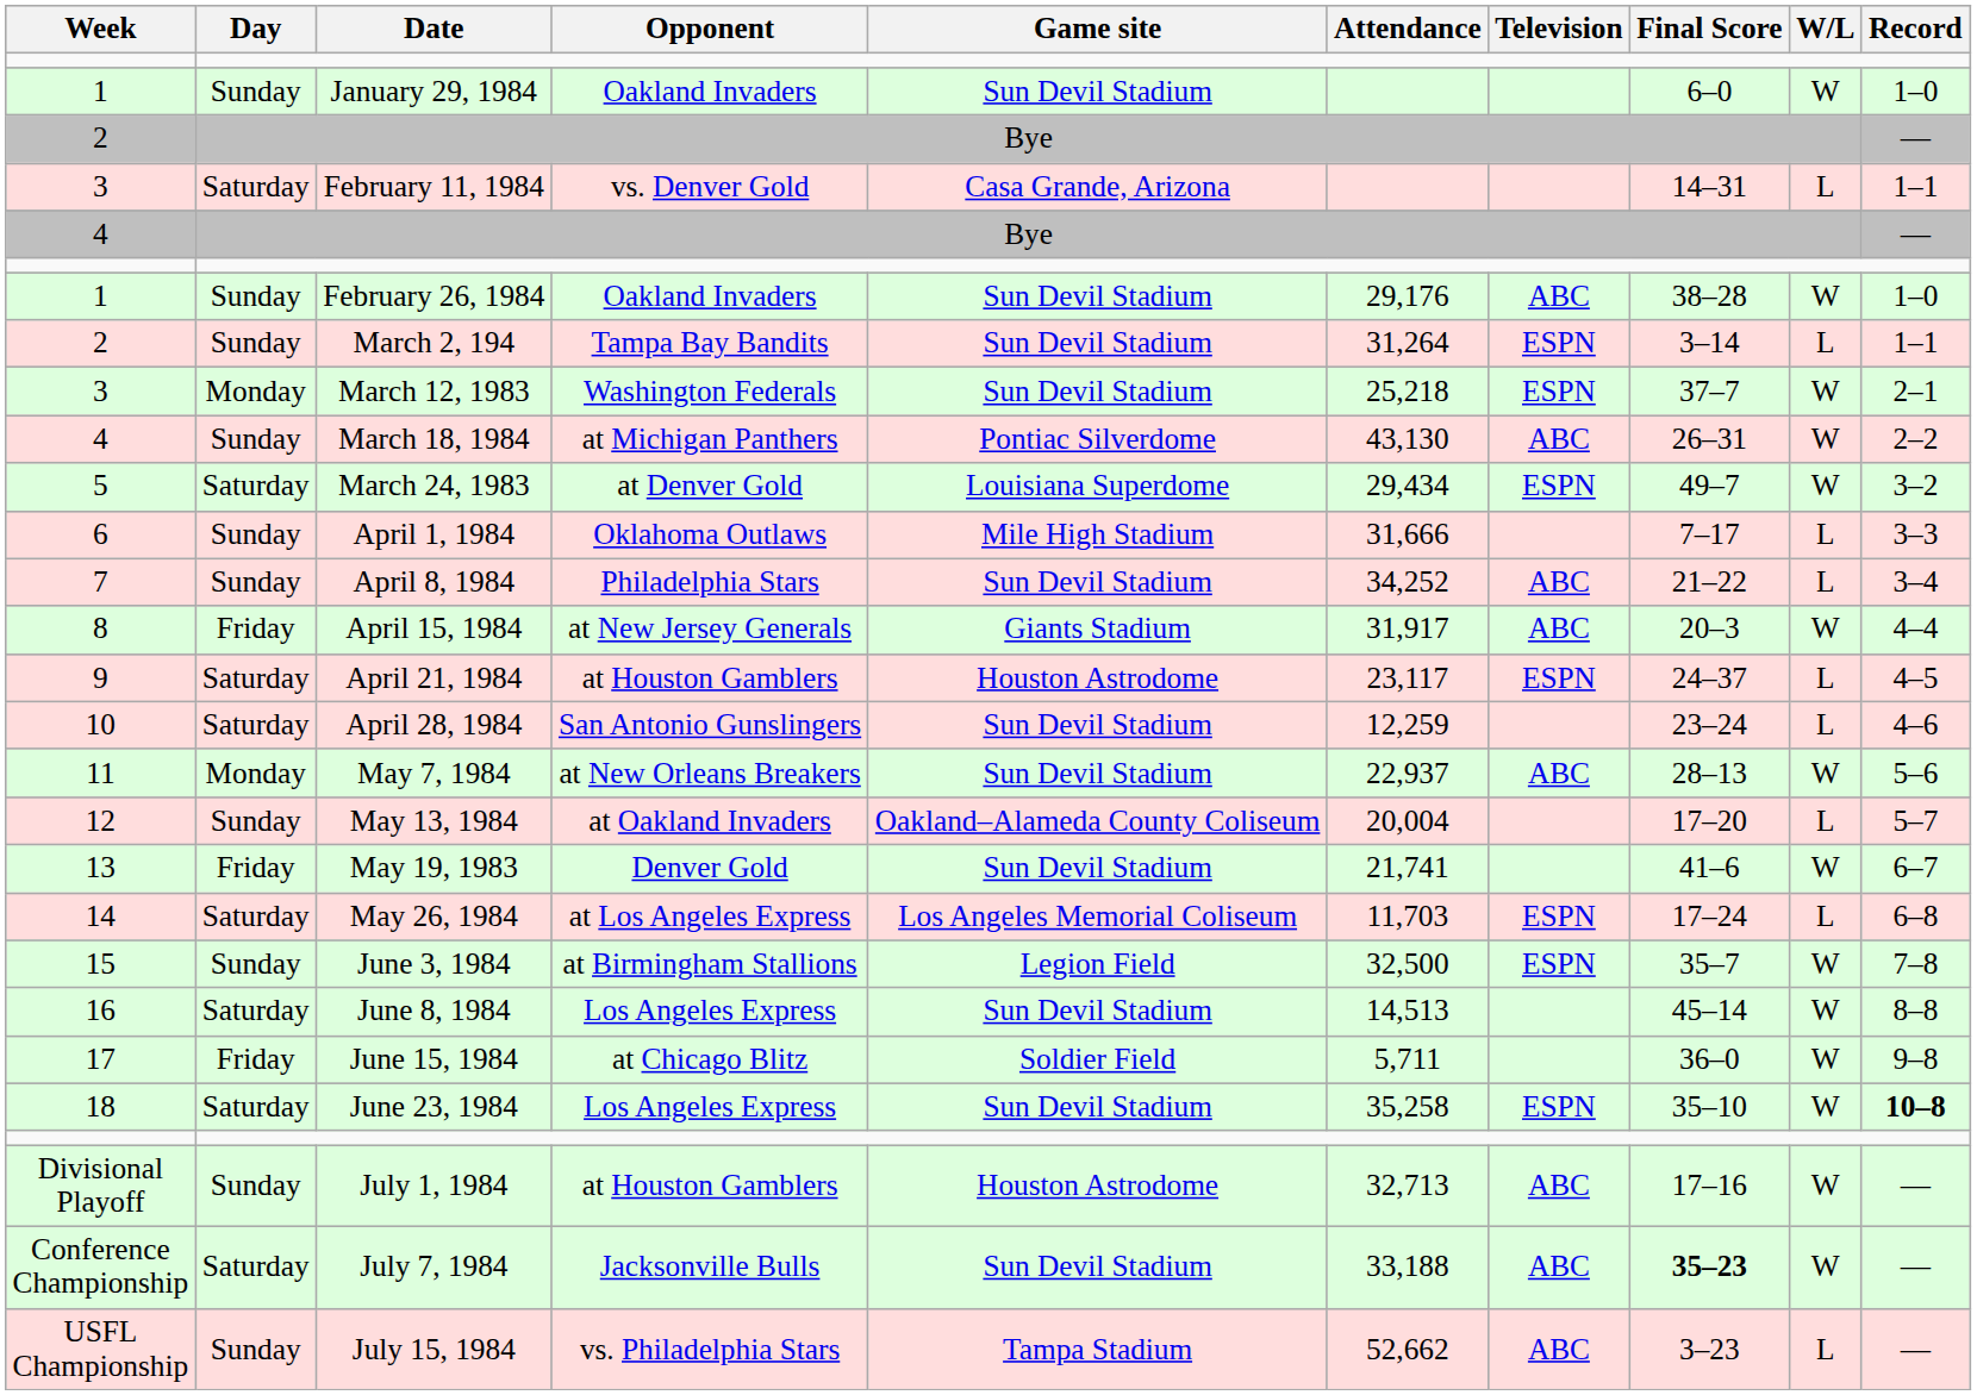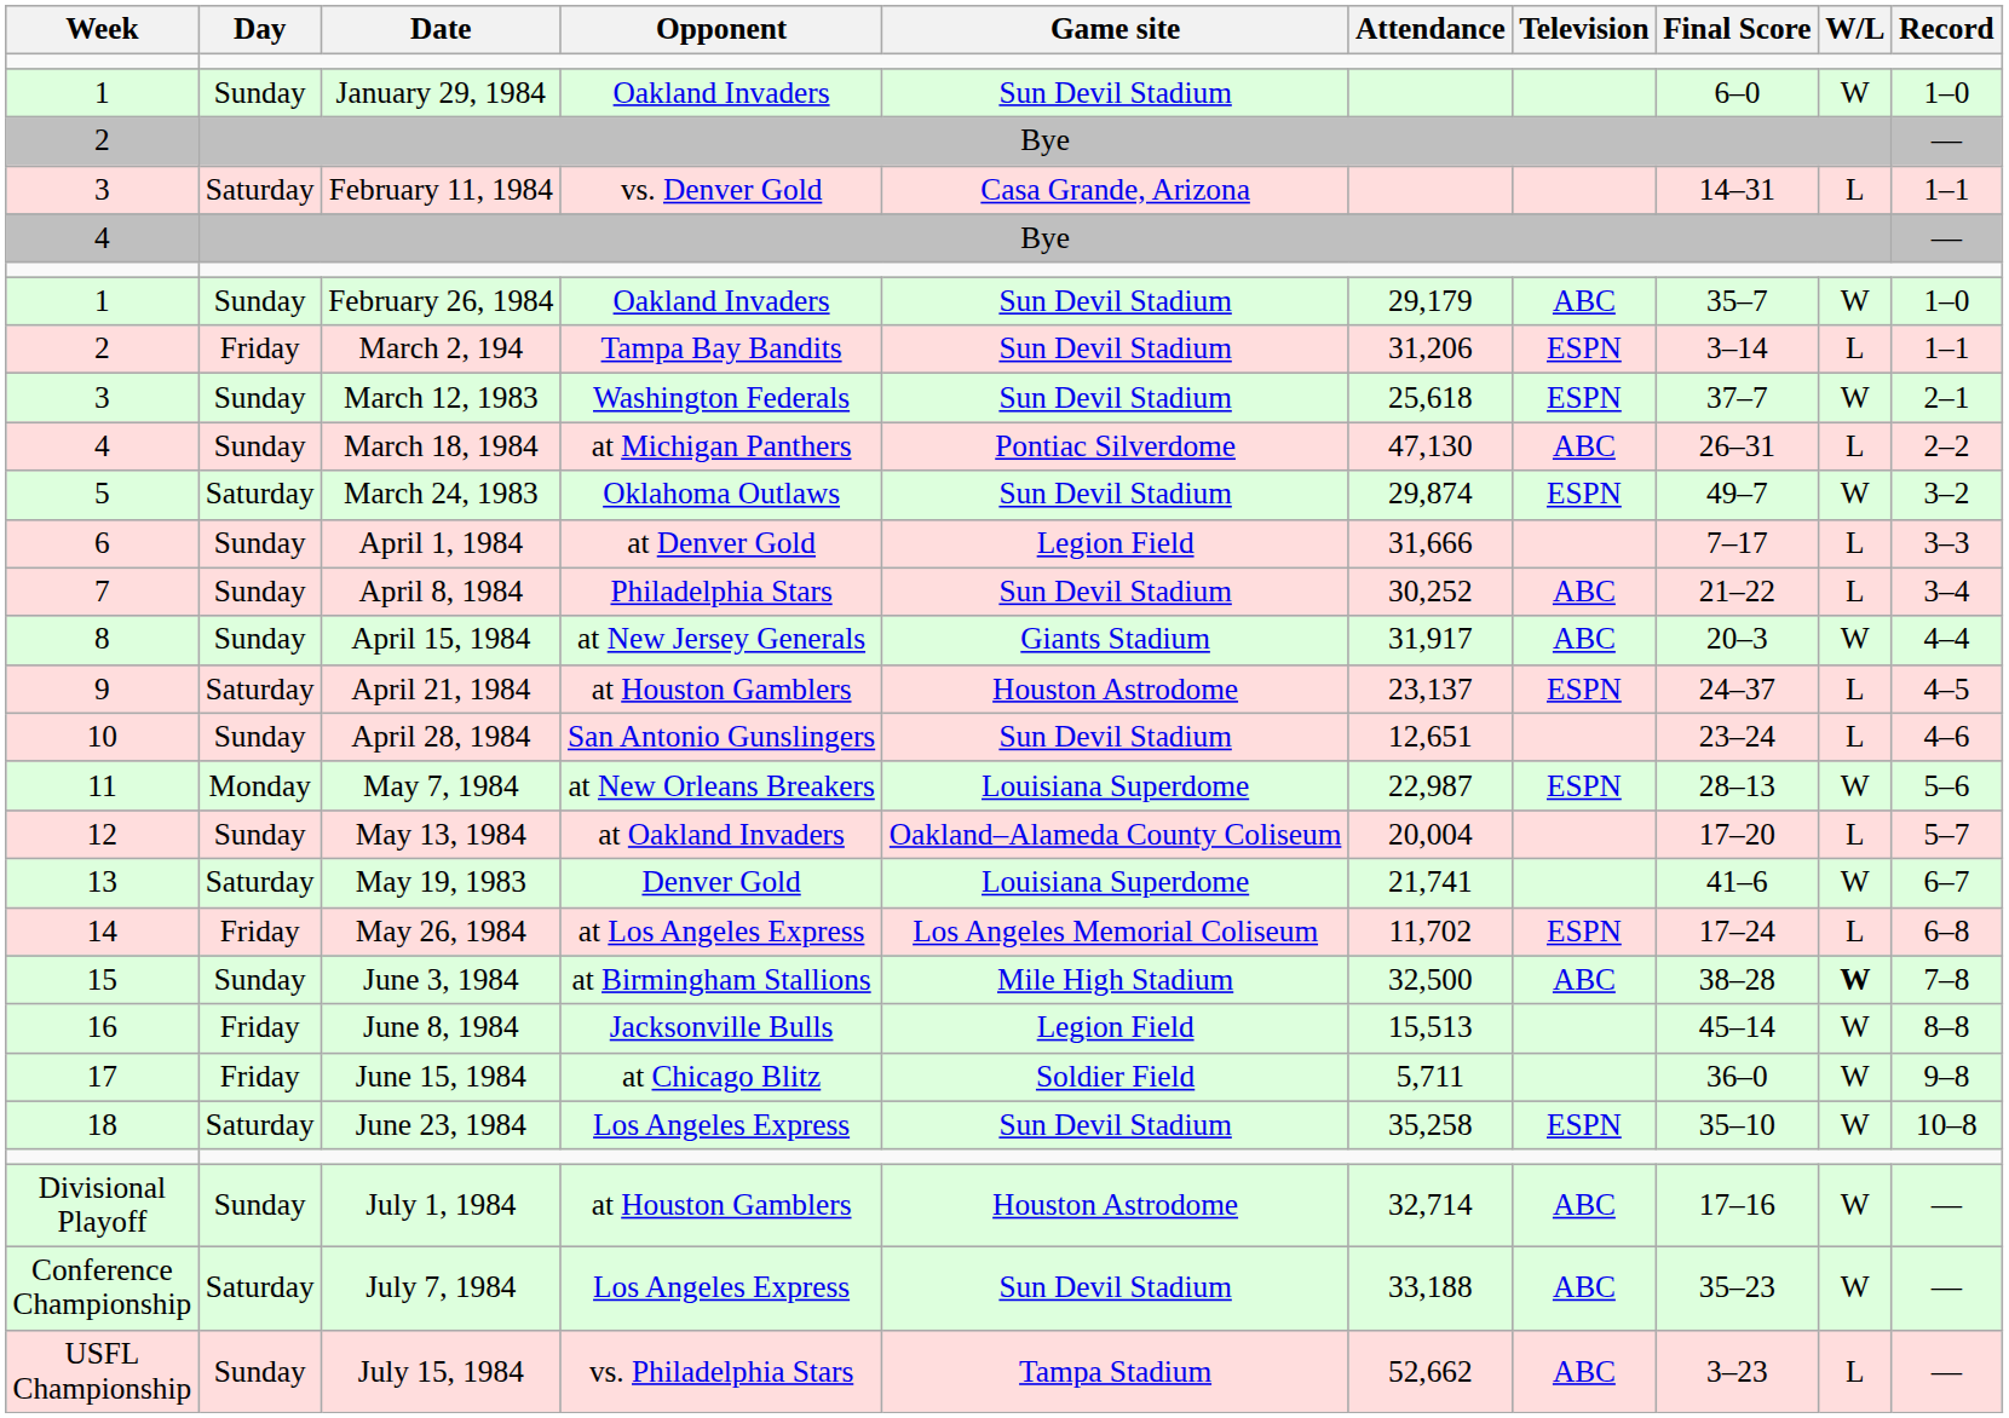February 26, 1984 | Attendance: 29,176 -> 29,179
February 26, 1984 | Final Score: 38–28 -> 35–7
March 2, 194 | Day: Sunday -> Friday
March 2, 194 | Attendance: 31,264 -> 31,206
March 12, 1983 | Day: Monday -> Sunday
March 12, 1983 | Attendance: 25,218 -> 25,618
March 18, 1984 | Attendance: 43,130 -> 47,130
March 18, 1984 | W/L: W -> L
March 24, 1983 | Opponent: at Denver Gold -> Oklahoma Outlaws
March 24, 1983 | Game site: Louisiana Superdome -> Sun Devil Stadium
March 24, 1983 | Attendance: 29,434 -> 29,874
April 1, 1984 | Opponent: Oklahoma Outlaws -> at Denver Gold
April 1, 1984 | Game site: Mile High Stadium -> Legion Field
April 8, 1984 | Attendance: 34,252 -> 30,252
April 15, 1984 | Day: Friday -> Sunday
April 21, 1984 | Attendance: 23,117 -> 23,137
April 28, 1984 | Day: Saturday -> Sunday
April 28, 1984 | Attendance: 12,259 -> 12,651
May 7, 1984 | Game site: Sun Devil Stadium -> Louisiana Superdome
May 7, 1984 | Attendance: 22,937 -> 22,987
May 7, 1984 | Television: ABC -> ESPN
May 19, 1983 | Day: Friday -> Saturday
May 19, 1983 | Game site: Sun Devil Stadium -> Louisiana Superdome
May 26, 1984 | Day: Saturday -> Friday
May 26, 1984 | Attendance: 11,703 -> 11,702
June 3, 1984 | Game site: Legion Field -> Mile High Stadium
June 3, 1984 | Television: ESPN -> ABC
June 3, 1984 | Final Score: 35–7 -> 38–28
June 3, 1984 | W/L: normal -> bold
June 8, 1984 | Day: Saturday -> Friday
June 8, 1984 | Opponent: Los Angeles Express -> Jacksonville Bulls
June 8, 1984 | Game site: Sun Devil Stadium -> Legion Field
June 8, 1984 | Attendance: 14,513 -> 15,513
June 23, 1984 | Record: bold -> normal
July 1, 1984 | Attendance: 32,713 -> 32,714
July 7, 1984 | Opponent: Jacksonville Bulls -> Los Angeles Express
July 7, 1984 | Final Score: bold -> normal
